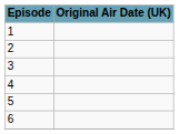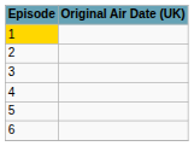1 | Episode: no background -> gold background
